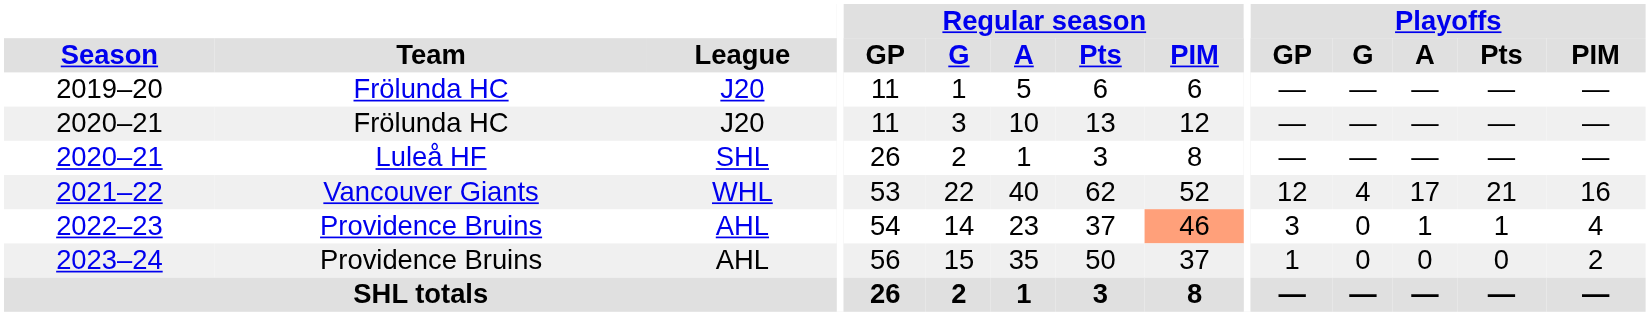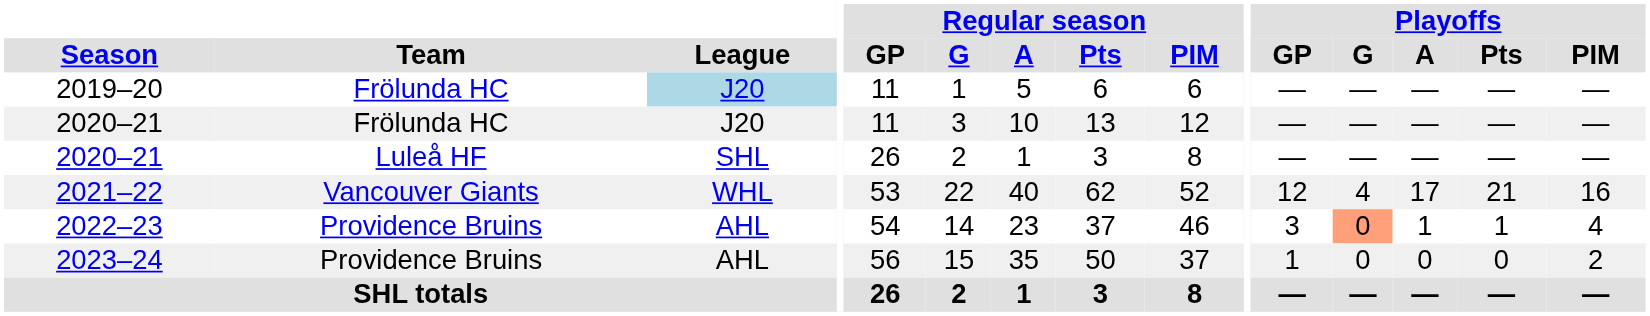2019–20 | League: no background -> lightblue background
2022–23 | Regular season / PIM: lightsalmon background -> no background
2022–23 | Playoffs / G: no background -> lightsalmon background
